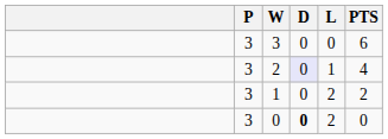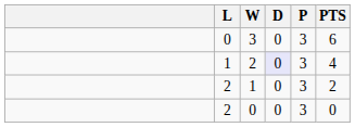columns swapped: P <-> L
row 5 | D: bold -> normal
